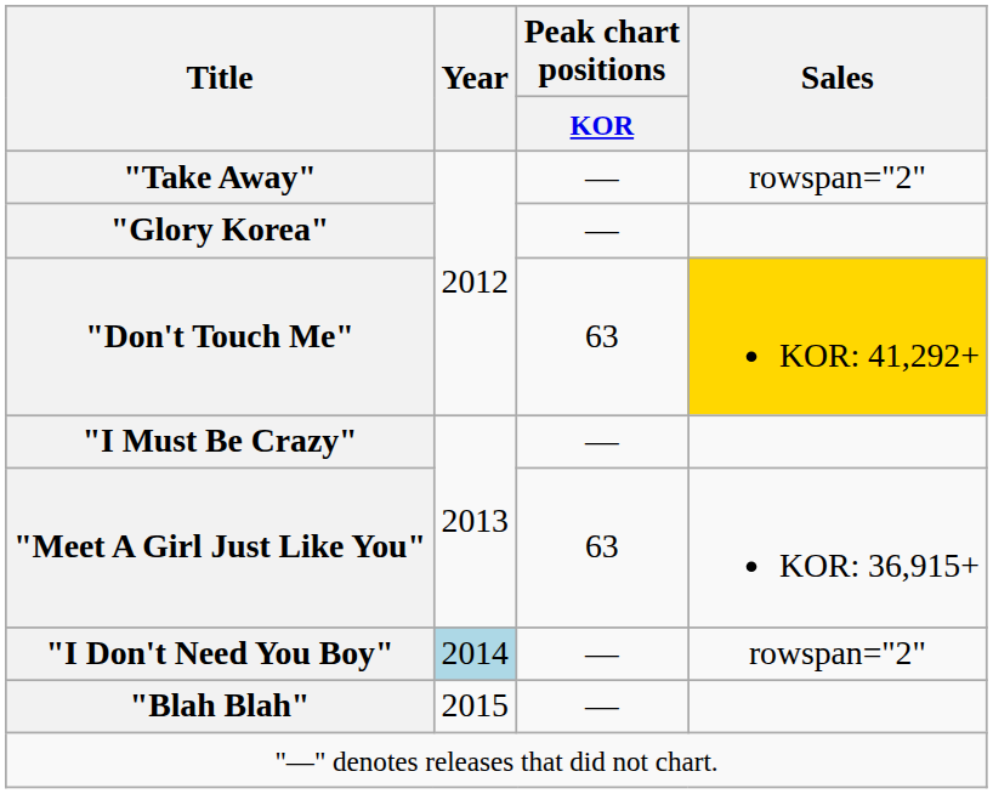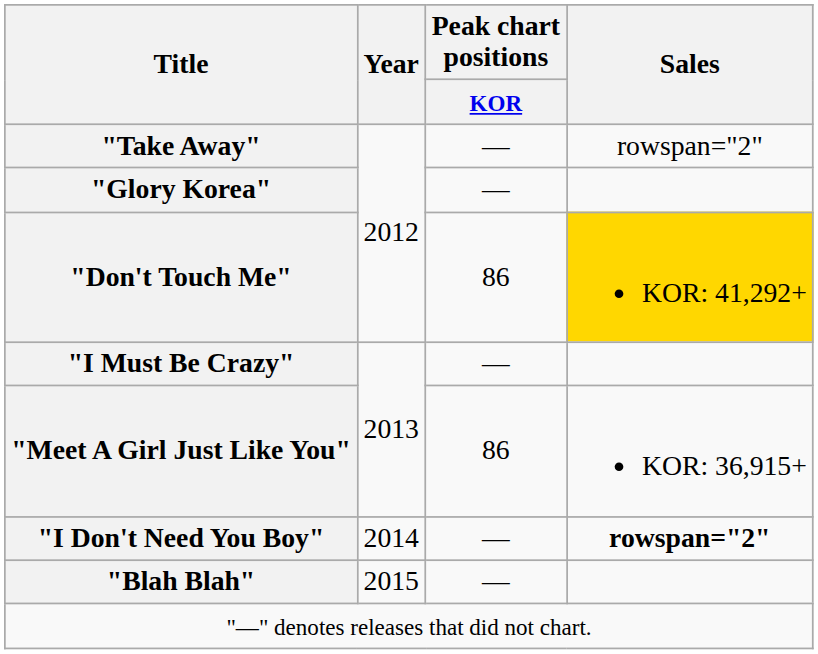"Don't Touch Me" | Peak chart positions / KOR: 63 -> 86
"Meet A Girl Just Like You" | Peak chart positions / KOR: 63 -> 86
"I Don't Need You Boy" | Year: lightblue background -> no background
"I Don't Need You Boy" | Sales: normal -> bold
